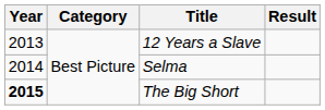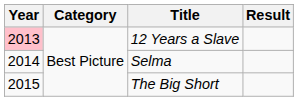12 Years a Slave | Year: no background -> pink background
The Big Short | Year: bold -> normal
